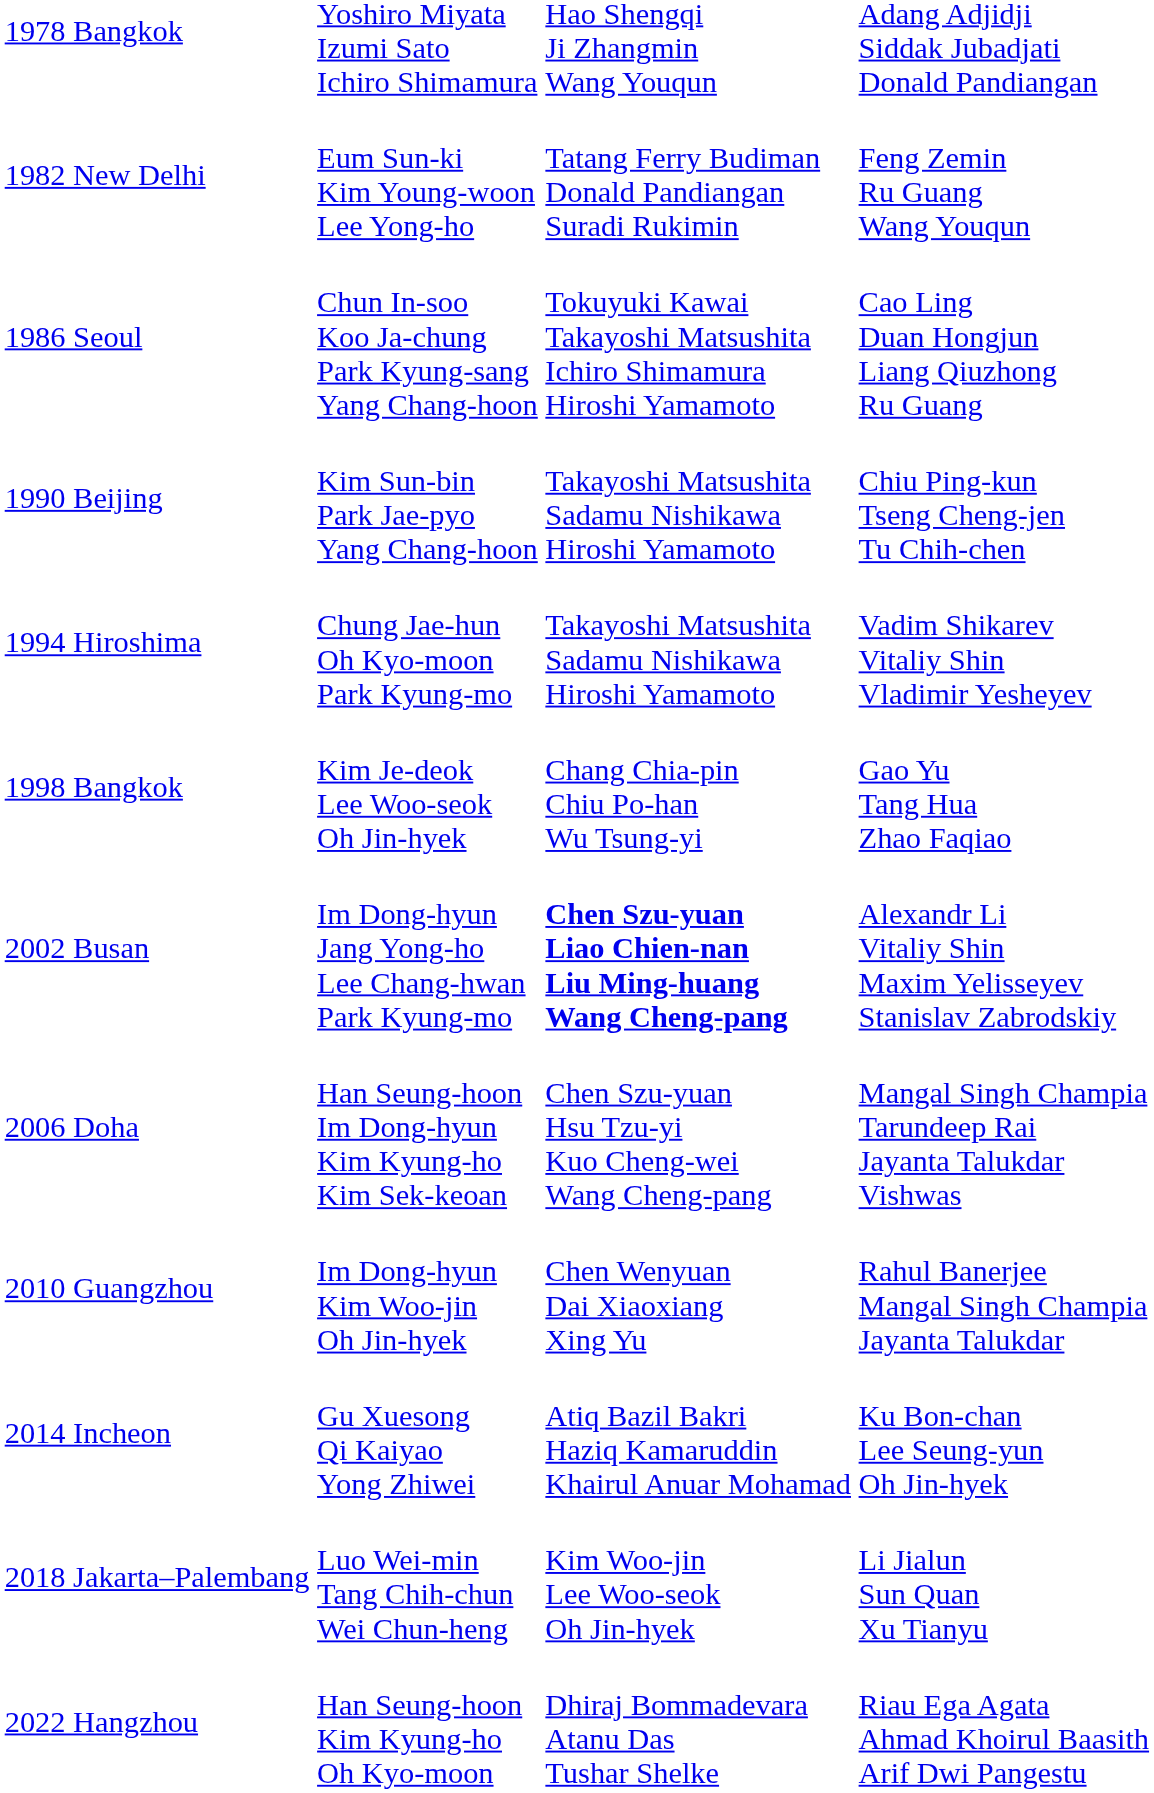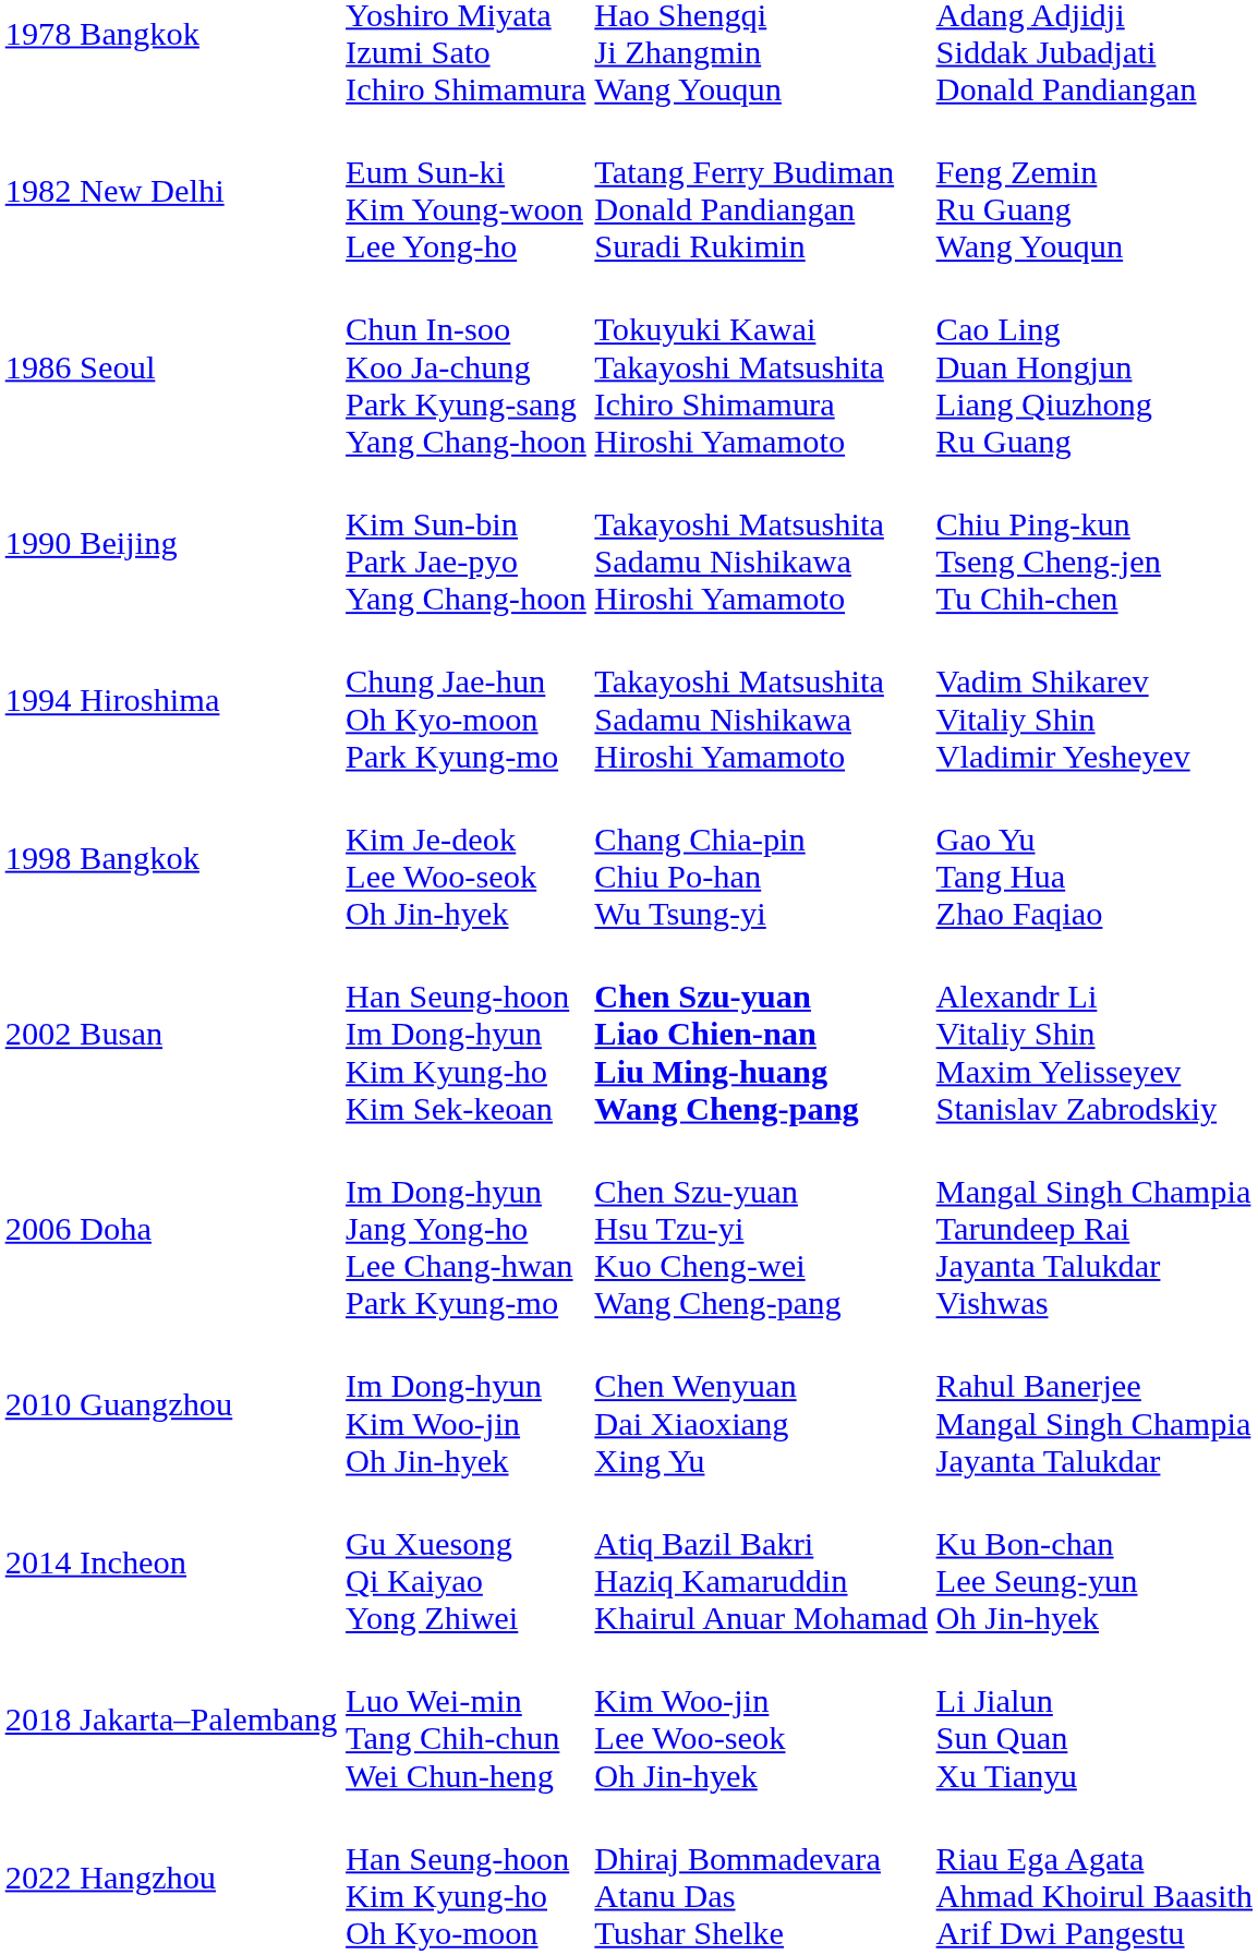2002 Busan | column 2: Im Dong-hyun Jang Yong-ho Lee Chang-hwan Park Kyung-mo -> Han Seung-hoon Im Dong-hyun Kim Kyung-ho Kim Sek-keoan
2006 Doha | column 2: Han Seung-hoon Im Dong-hyun Kim Kyung-ho Kim Sek-keoan -> Im Dong-hyun Jang Yong-ho Lee Chang-hwan Park Kyung-mo
